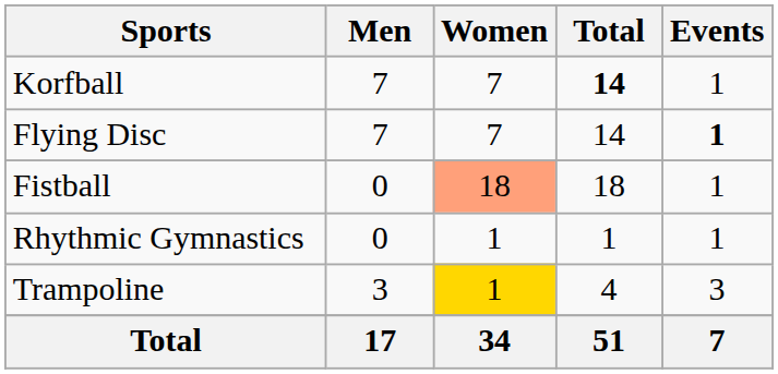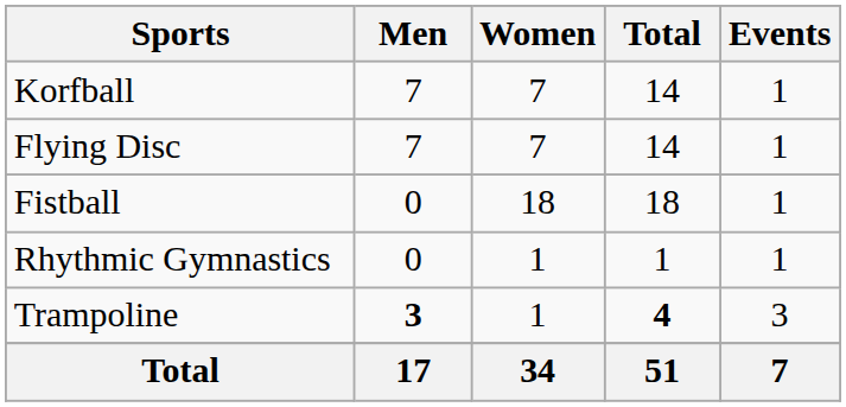Korfball | Total: bold -> normal
Flying Disc | Events: bold -> normal
Fistball | Women: lightsalmon background -> no background
Trampoline | Men: normal -> bold
Trampoline | Women: gold background -> no background
Trampoline | Total: normal -> bold
